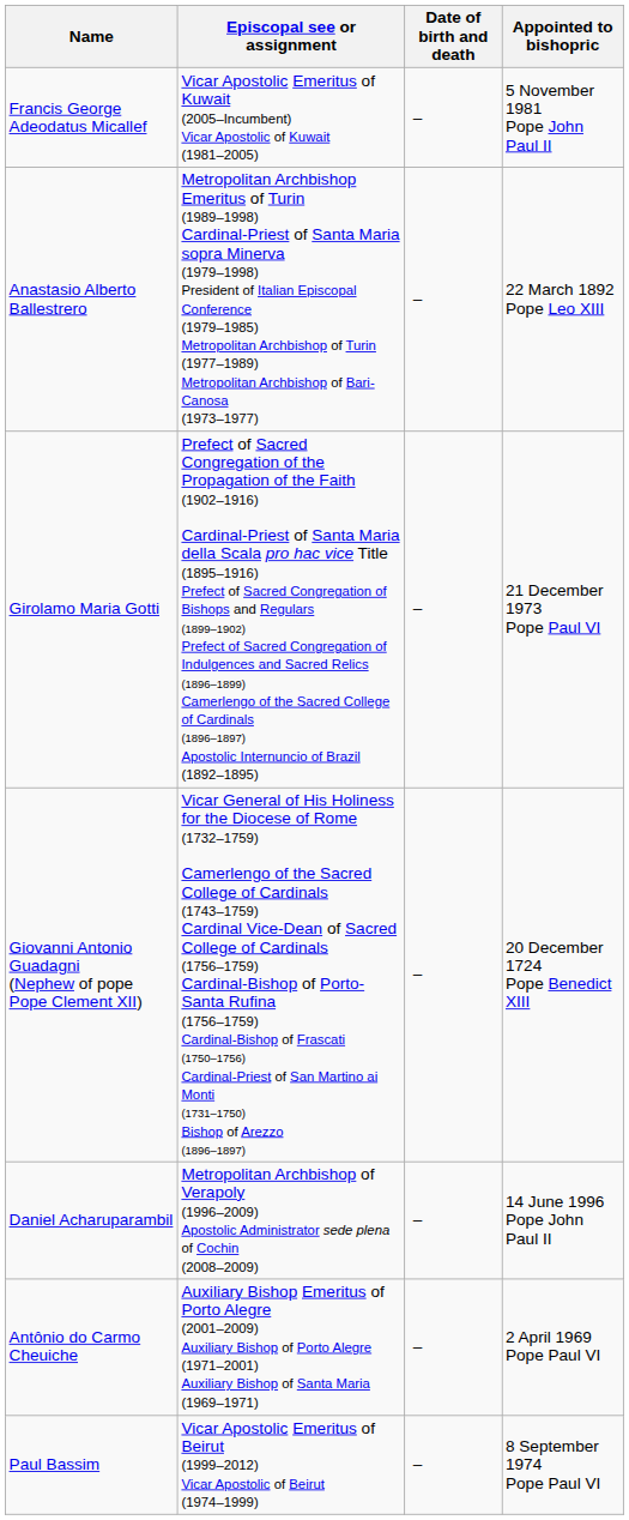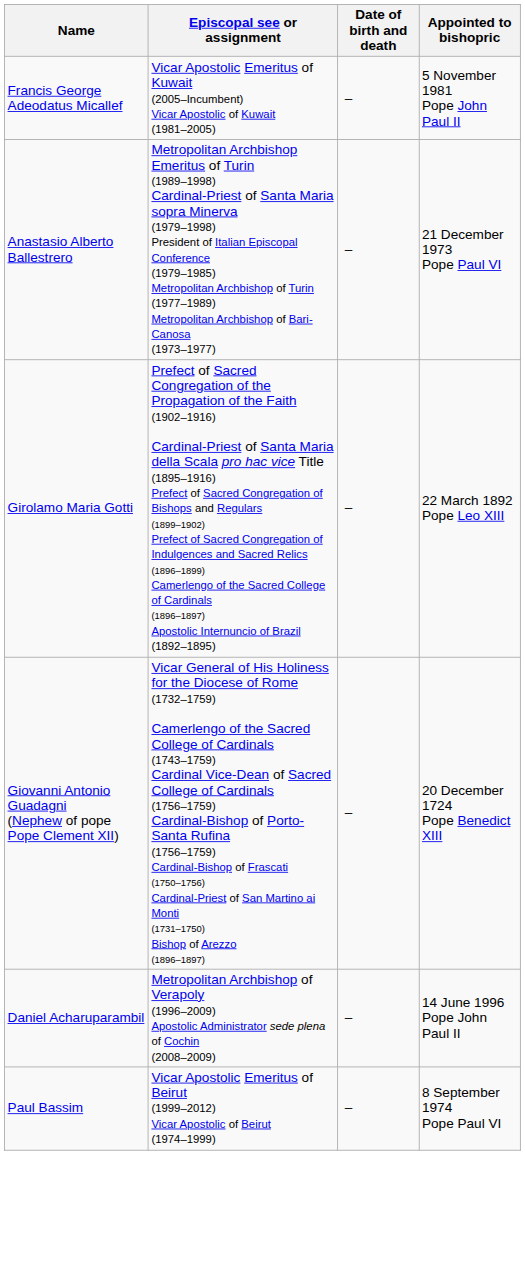Anastasio Alberto Ballestrero | Appointed to bishopric: 22 March 1892 Pope Leo XIII -> 21 December 1973 Pope Paul VI
Girolamo Maria Gotti | Appointed to bishopric: 21 December 1973 Pope Paul VI -> 22 March 1892 Pope Leo XIII
- row: Antônio do Carmo Cheuiche | Auxiliary Bishop Emeritus of Porto Alegre (2001–2009) Auxiliary Bishop of Porto Alegre (1971–2001) Auxiliary Bishop of Santa Maria (1969–1971) | – | 2 April 1969 Pope Paul VI
